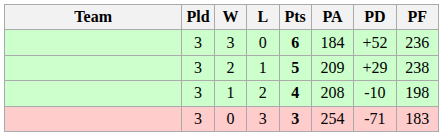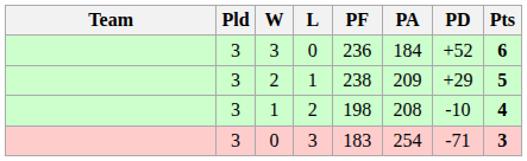columns swapped: PF <-> Pts
